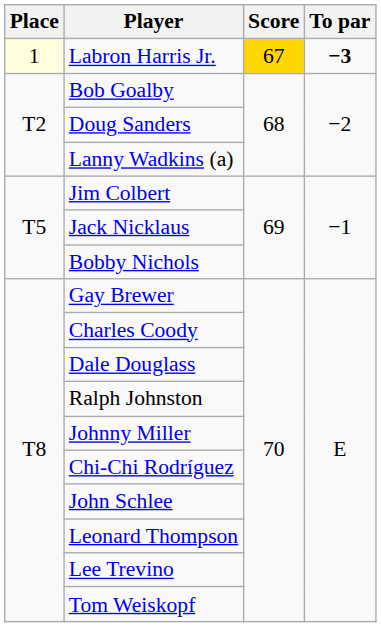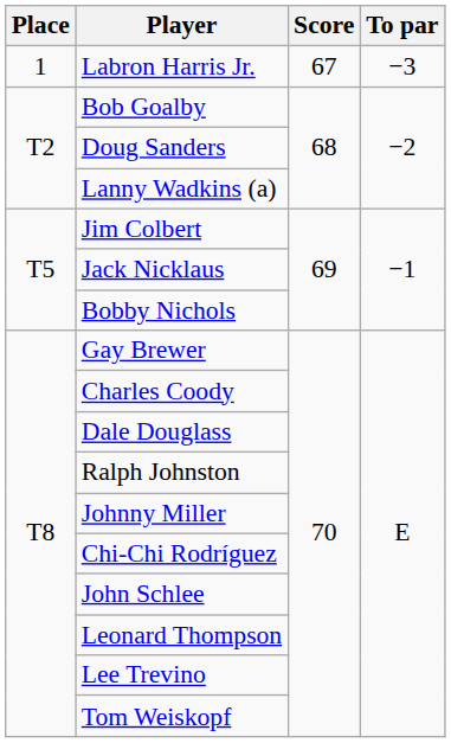Labron Harris Jr. | Place: lightyellow background -> no background
Labron Harris Jr. | Score: gold background -> no background
Labron Harris Jr. | To par: bold -> normal
